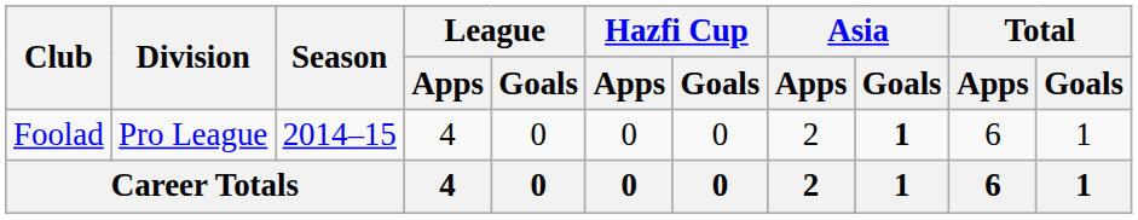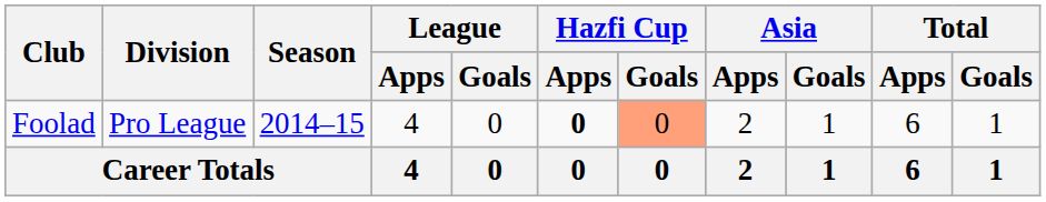Foolad | Hazfi Cup / Apps: normal -> bold
Foolad | Hazfi Cup / Goals: no background -> lightsalmon background
Foolad | Asia / Goals: bold -> normal
